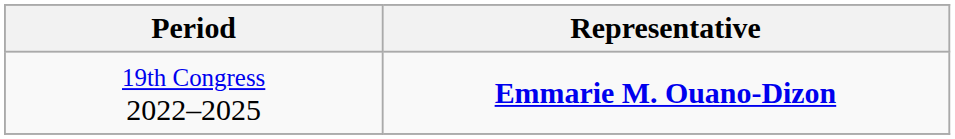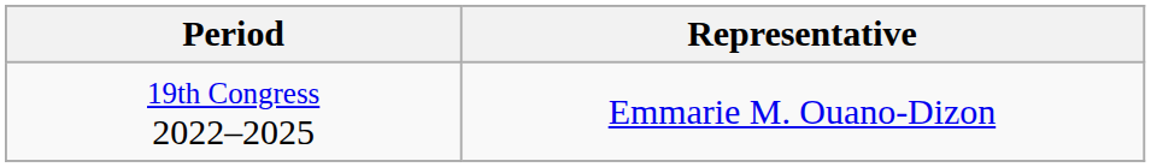19th Congress 2022–2025 | Representative: bold -> normal
